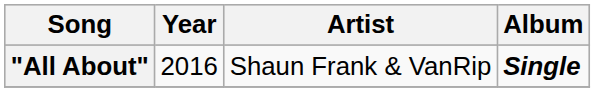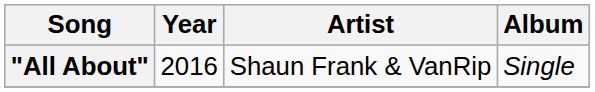row 2 | Album: bold -> normal
